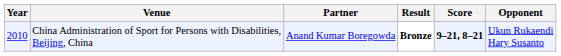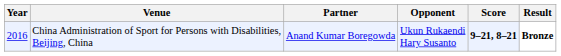columns swapped: Opponent <-> Result
row 2 | Year: 2010 -> 2016
